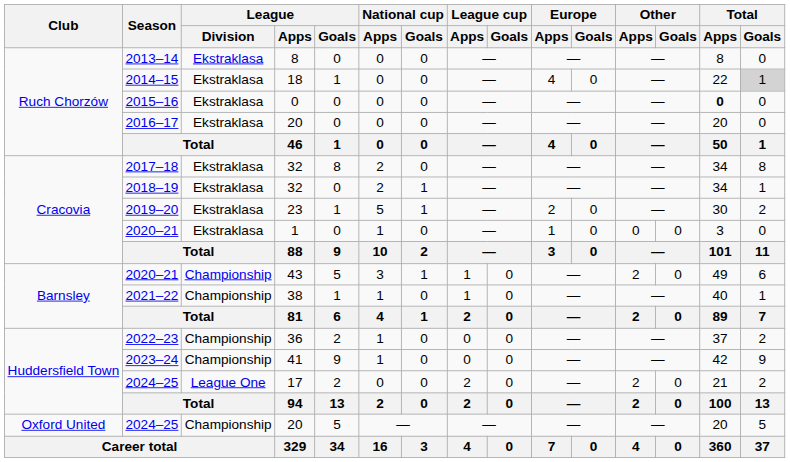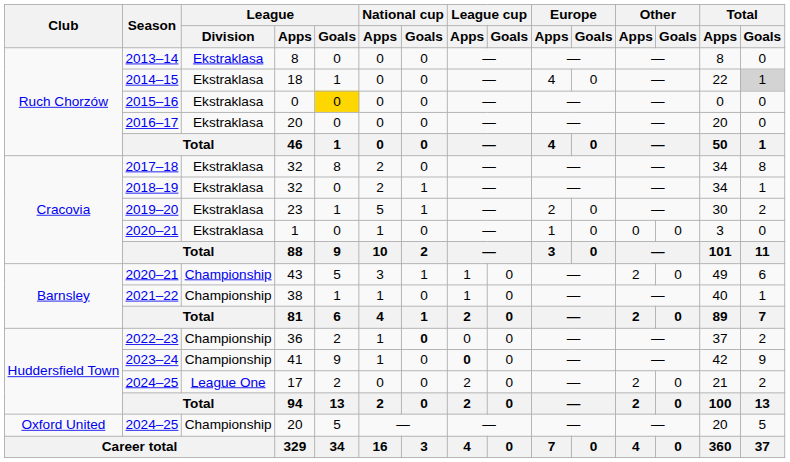2015–16 | League / Goals: no background -> gold background
2015–16 | Total / Apps: bold -> normal
2022–23 | National cup / Goals: normal -> bold
2023–24 | League cup / Apps: normal -> bold
